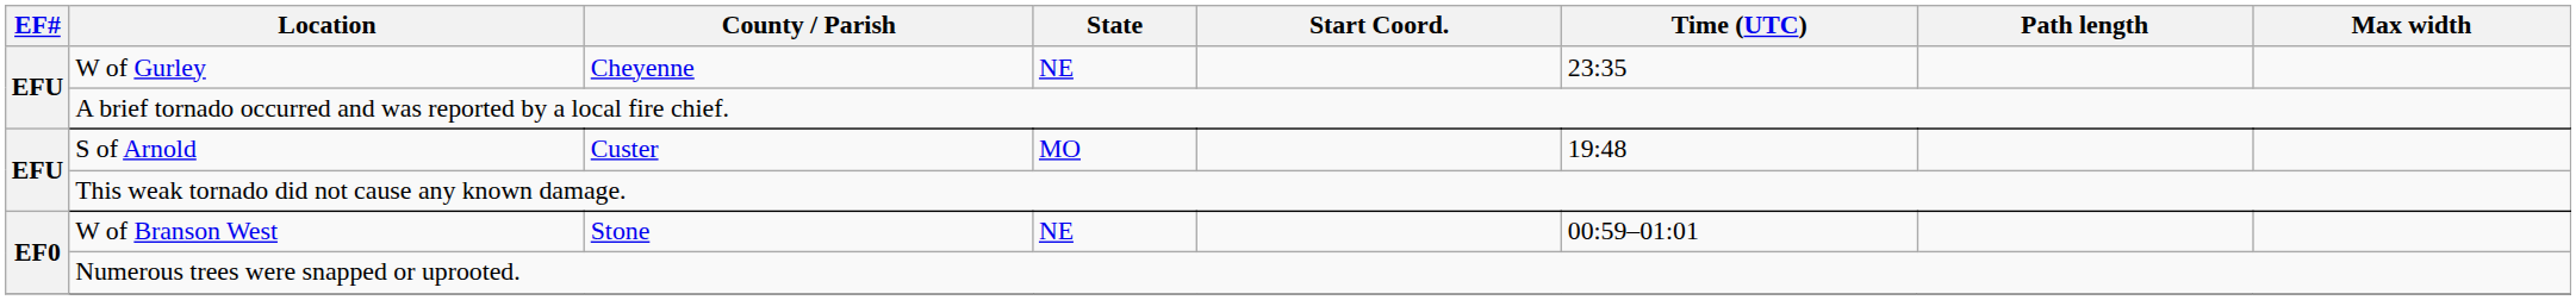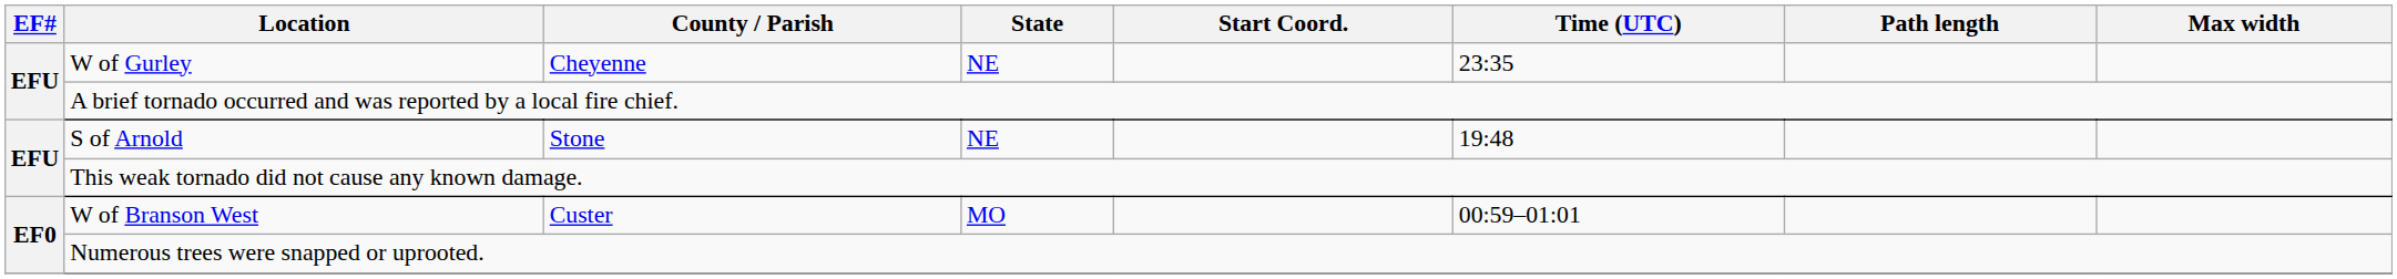S of Arnold | County / Parish: Custer -> Stone
S of Arnold | State: MO -> NE
W of Branson West | County / Parish: Stone -> Custer
W of Branson West | State: NE -> MO
